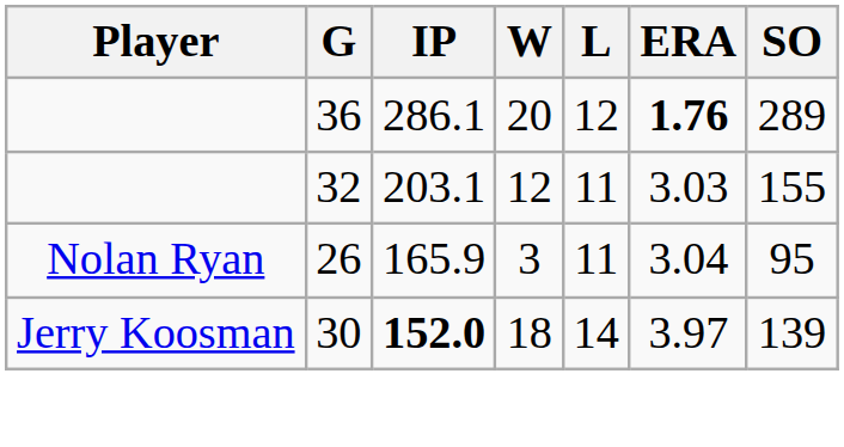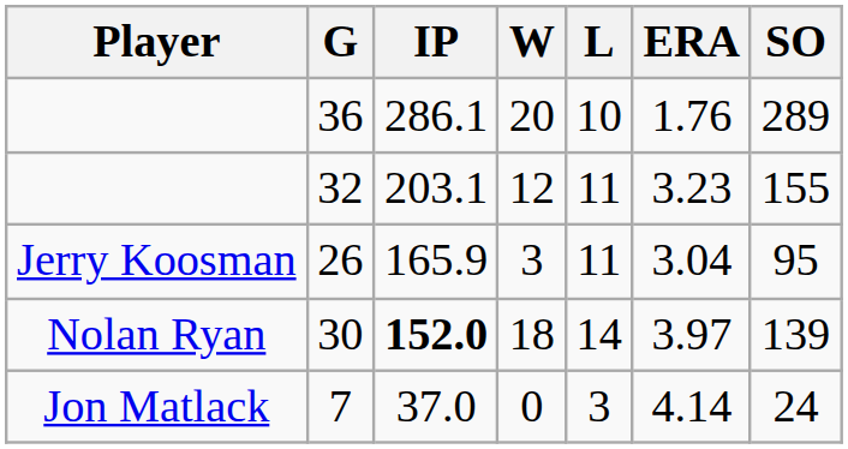36 | L: 12 -> 10
36 | ERA: bold -> normal
32 | ERA: 3.03 -> 3.23
26 | Player: Nolan Ryan -> Jerry Koosman
30 | Player: Jerry Koosman -> Nolan Ryan
+ row: Jon Matlack | 7 | 37.0 | 0 | 3 | 4.14 | 24
